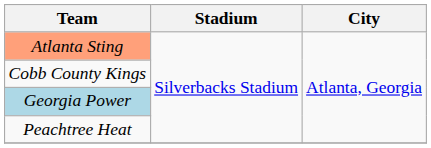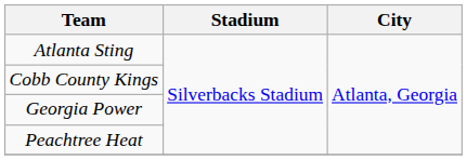Atlanta Sting | Team: lightsalmon background -> no background
Georgia Power | Team: lightblue background -> no background
